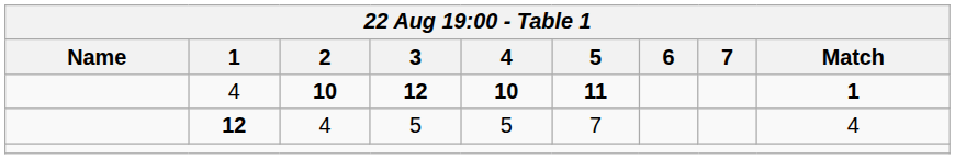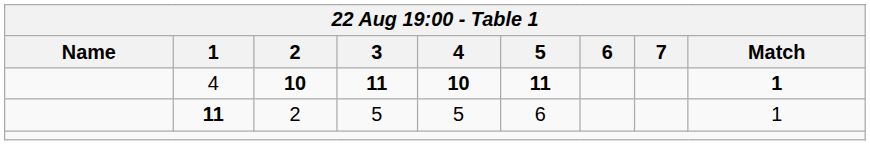row 3 | 3: 12 -> 11
row 4 | 1: 12 -> 11
row 4 | 2: 4 -> 2
row 4 | 5: 7 -> 6
row 4 | Match: 4 -> 1
